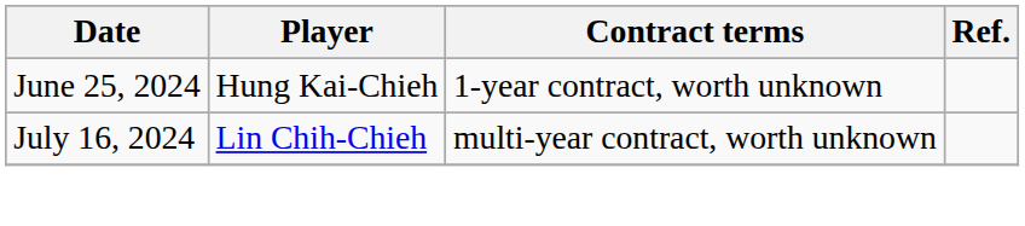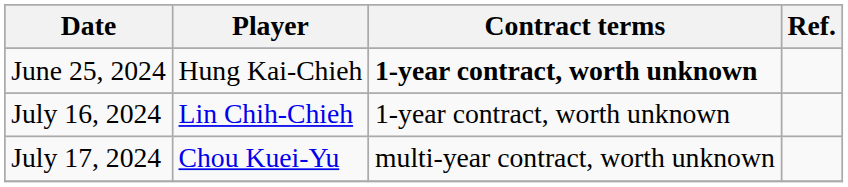June 25, 2024 | Contract terms: normal -> bold
July 16, 2024 | Contract terms: multi-year contract, worth unknown -> 1-year contract, worth unknown
+ row: July 17, 2024 | Chou Kuei-Yu | multi-year contract, worth unknown
